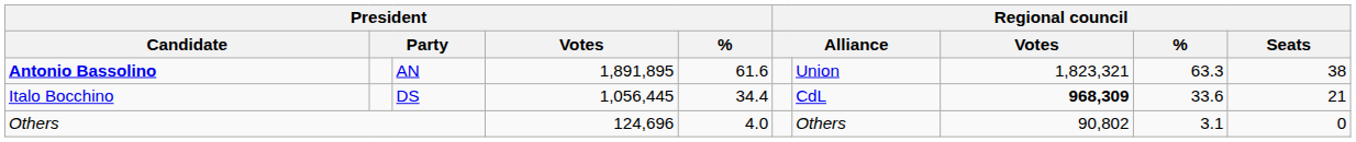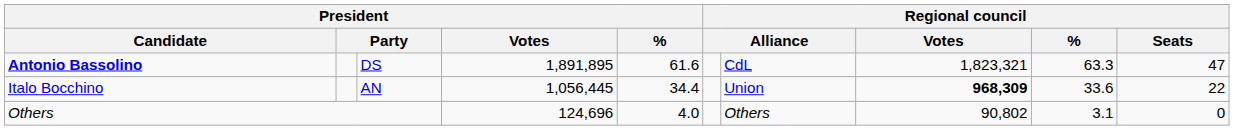Antonio Bassolino | column 3: AN -> DS
Antonio Bassolino | column 7: Union -> CdL
Antonio Bassolino | Regional council / Seats: 38 -> 47
Italo Bocchino | column 3: DS -> AN
Italo Bocchino | column 7: CdL -> Union
Italo Bocchino | Regional council / Seats: 21 -> 22
